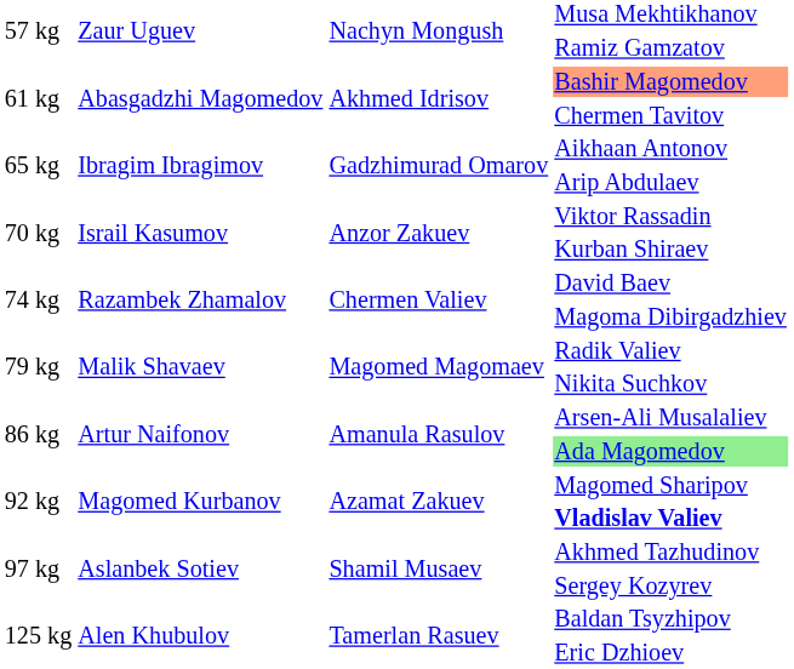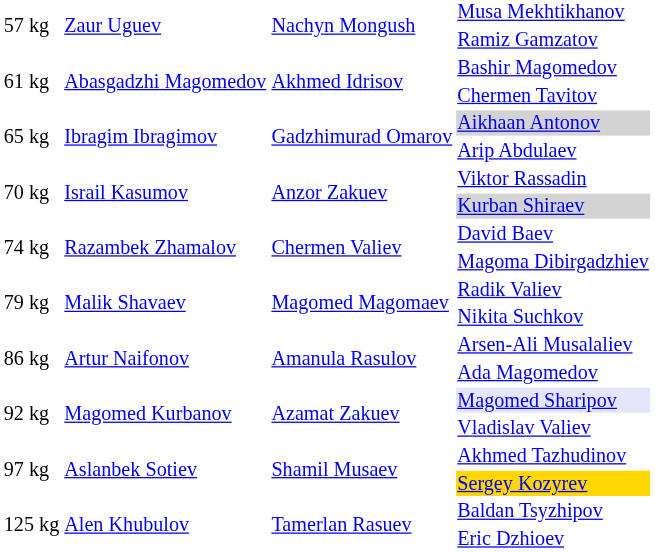Bashir Magomedov | column 4: lightsalmon background -> no background
Aikhaan Antonov | column 4: no background -> lightgrey background
Kurban Shiraev | column 4: no background -> lightgrey background
Ada Magomedov | column 4: lightgreen background -> no background
Magomed Sharipov | column 4: no background -> lavender background
Vladislav Valiev | column 4: bold -> normal
Sergey Kozyrev | column 4: no background -> gold background
